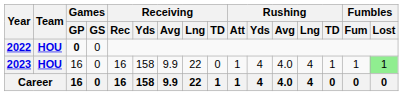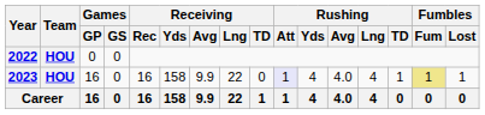2022 | Games / GP: bold -> normal
2023 | Rushing / Att: no background -> lavender background
2023 | Fumbles / Fum: no background -> khaki background
2023 | Fumbles / Lost: lightgreen background -> no background
